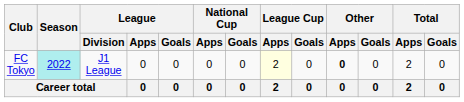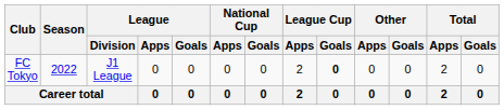FC Tokyo | Season: paleturquoise background -> no background
FC Tokyo | League Cup / Apps: lightyellow background -> no background
FC Tokyo | League Cup / Goals: normal -> bold
FC Tokyo | Other / Apps: bold -> normal
